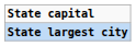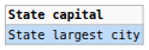row 2 | column 1: bold -> normal
